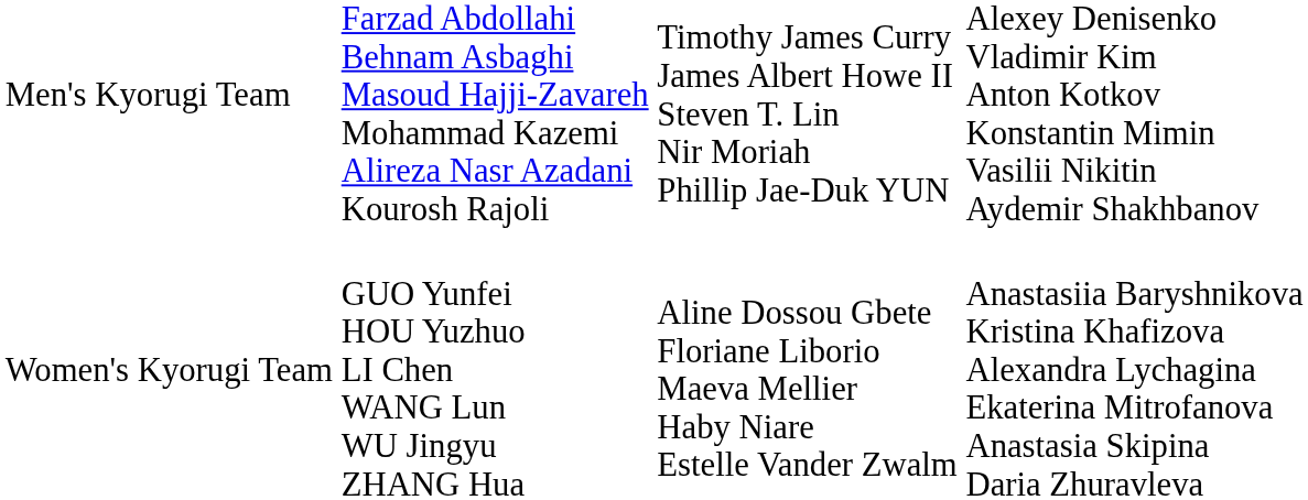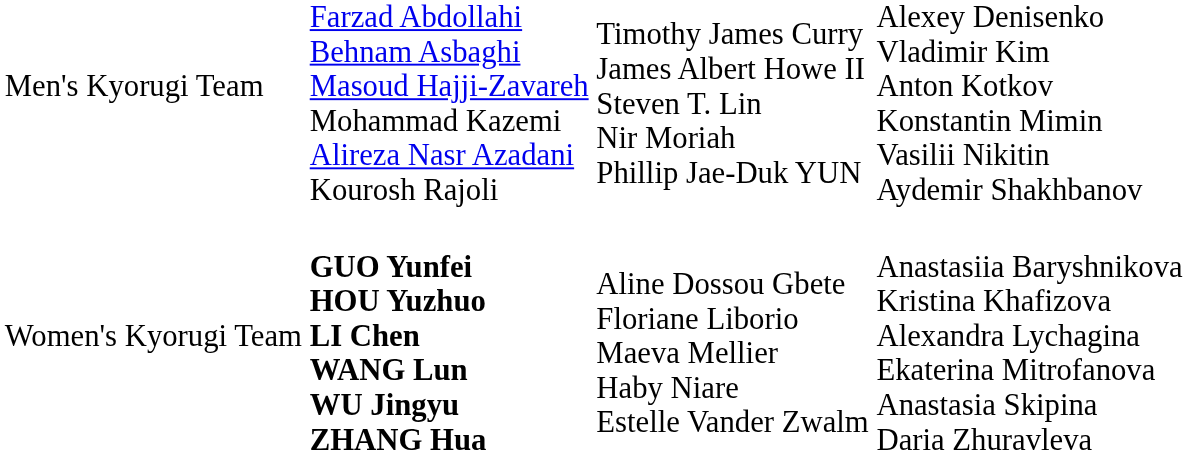Women's Kyorugi Team | column 2: normal -> bold
